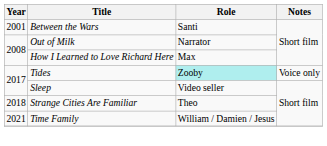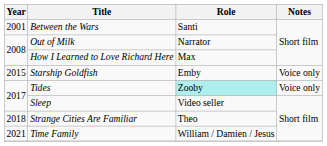+ row: 2015 | Starship Goldfish | Emby | Voice only
